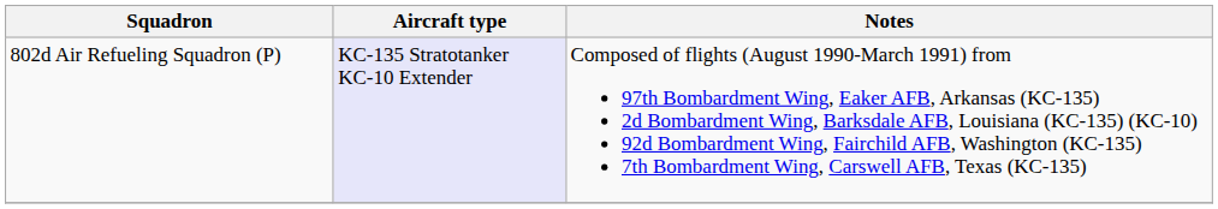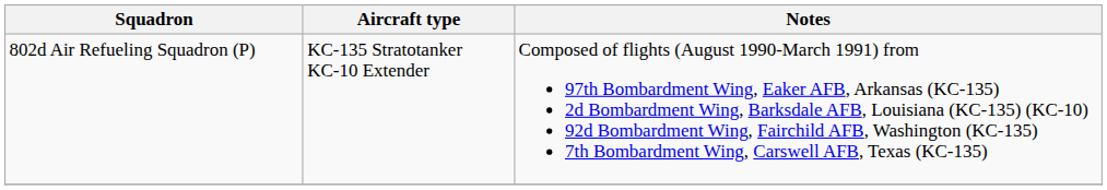802d Air Refueling Squadron (P) | Aircraft type: lavender background -> no background
